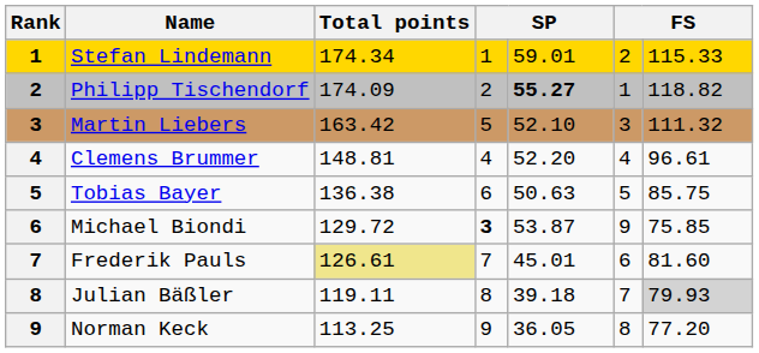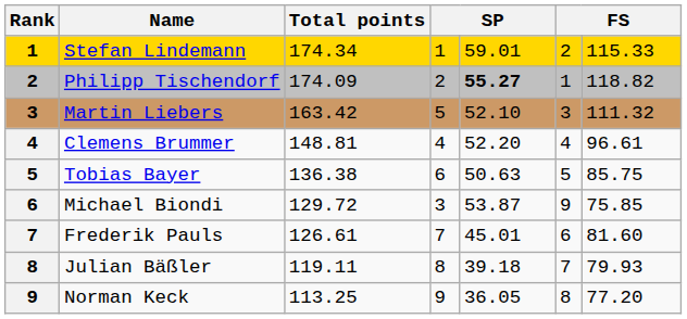Michael Biondi | column 4: bold -> normal
Frederik Pauls | Total points: khaki background -> no background
Julian Bäßler | column 7: lightgrey background -> no background
